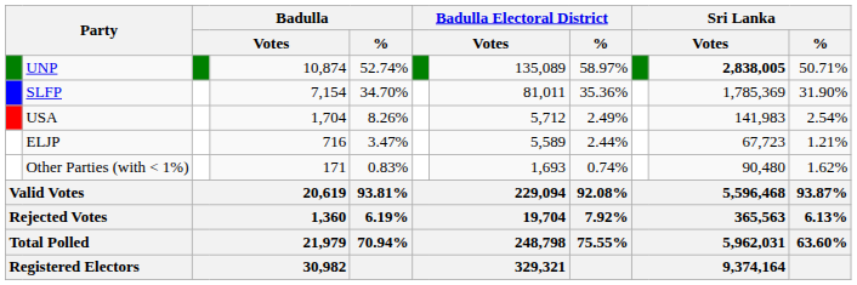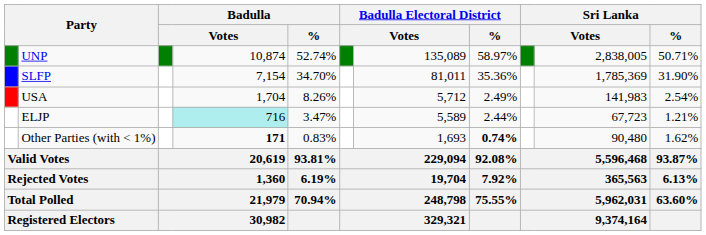UNP | column 10: bold -> normal
ELJP | column 4: no background -> paleturquoise background
Other Parties (with < 1%) | column 4: normal -> bold
Other Parties (with < 1%) | Badulla Electoral District / %: normal -> bold
